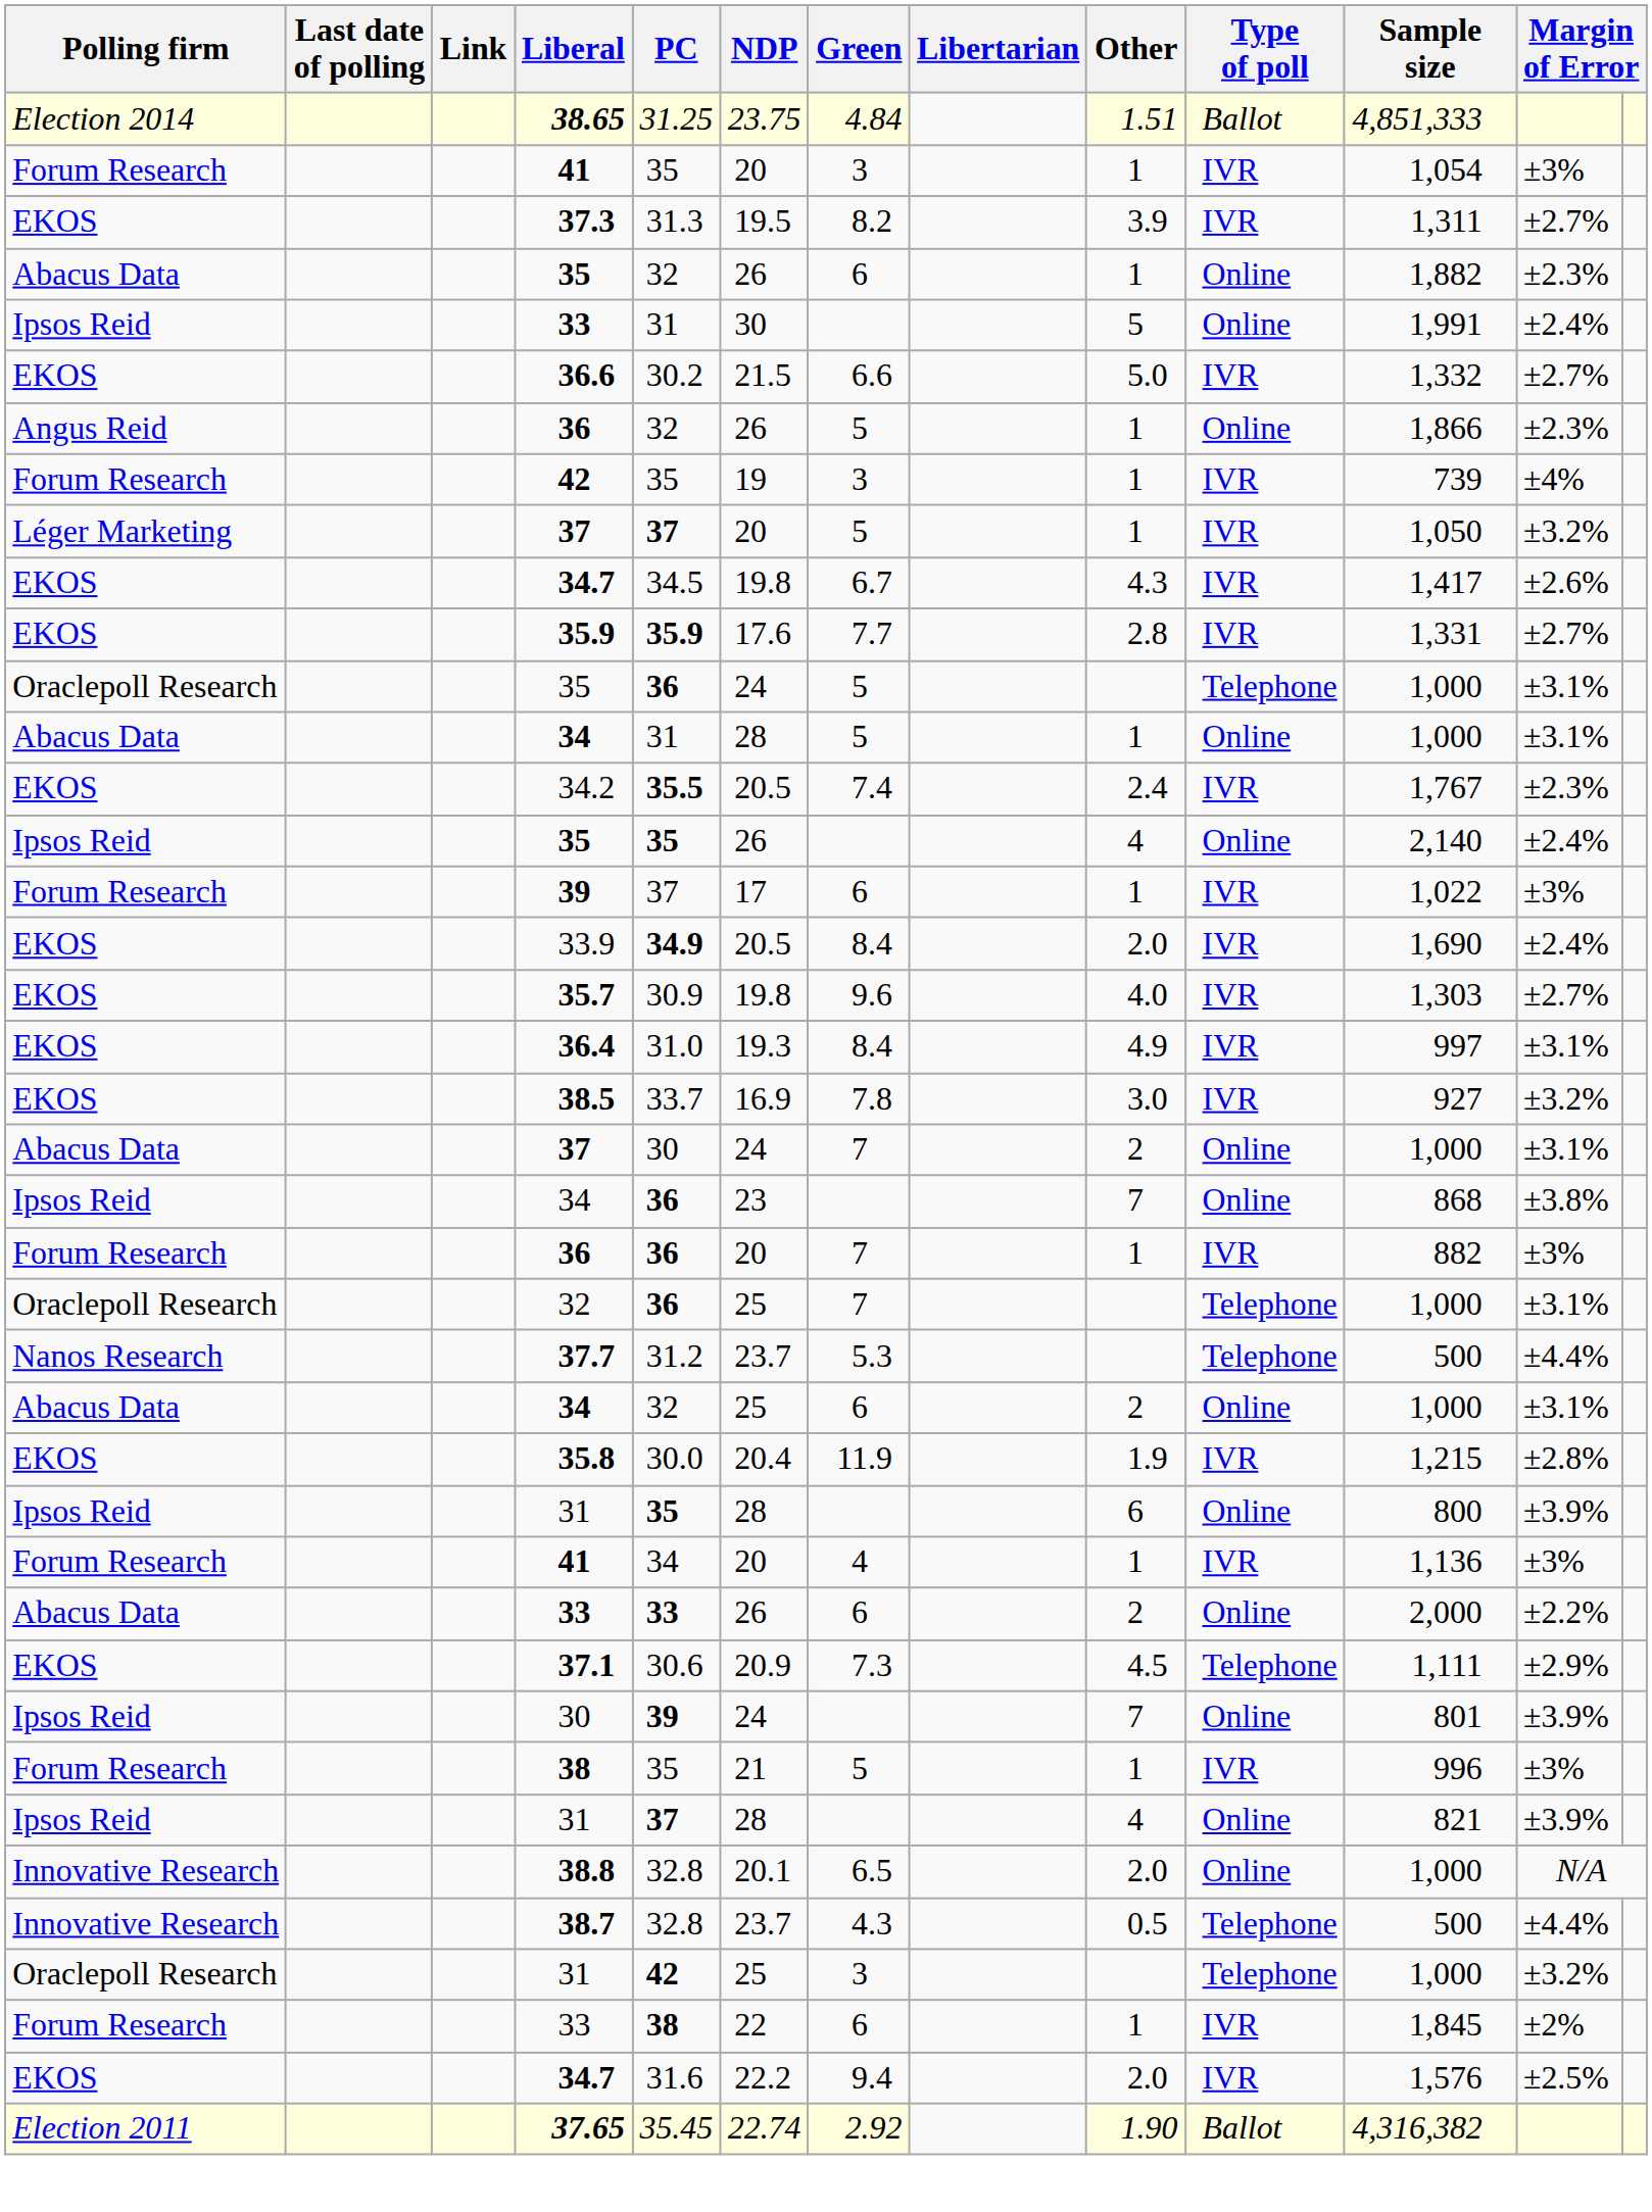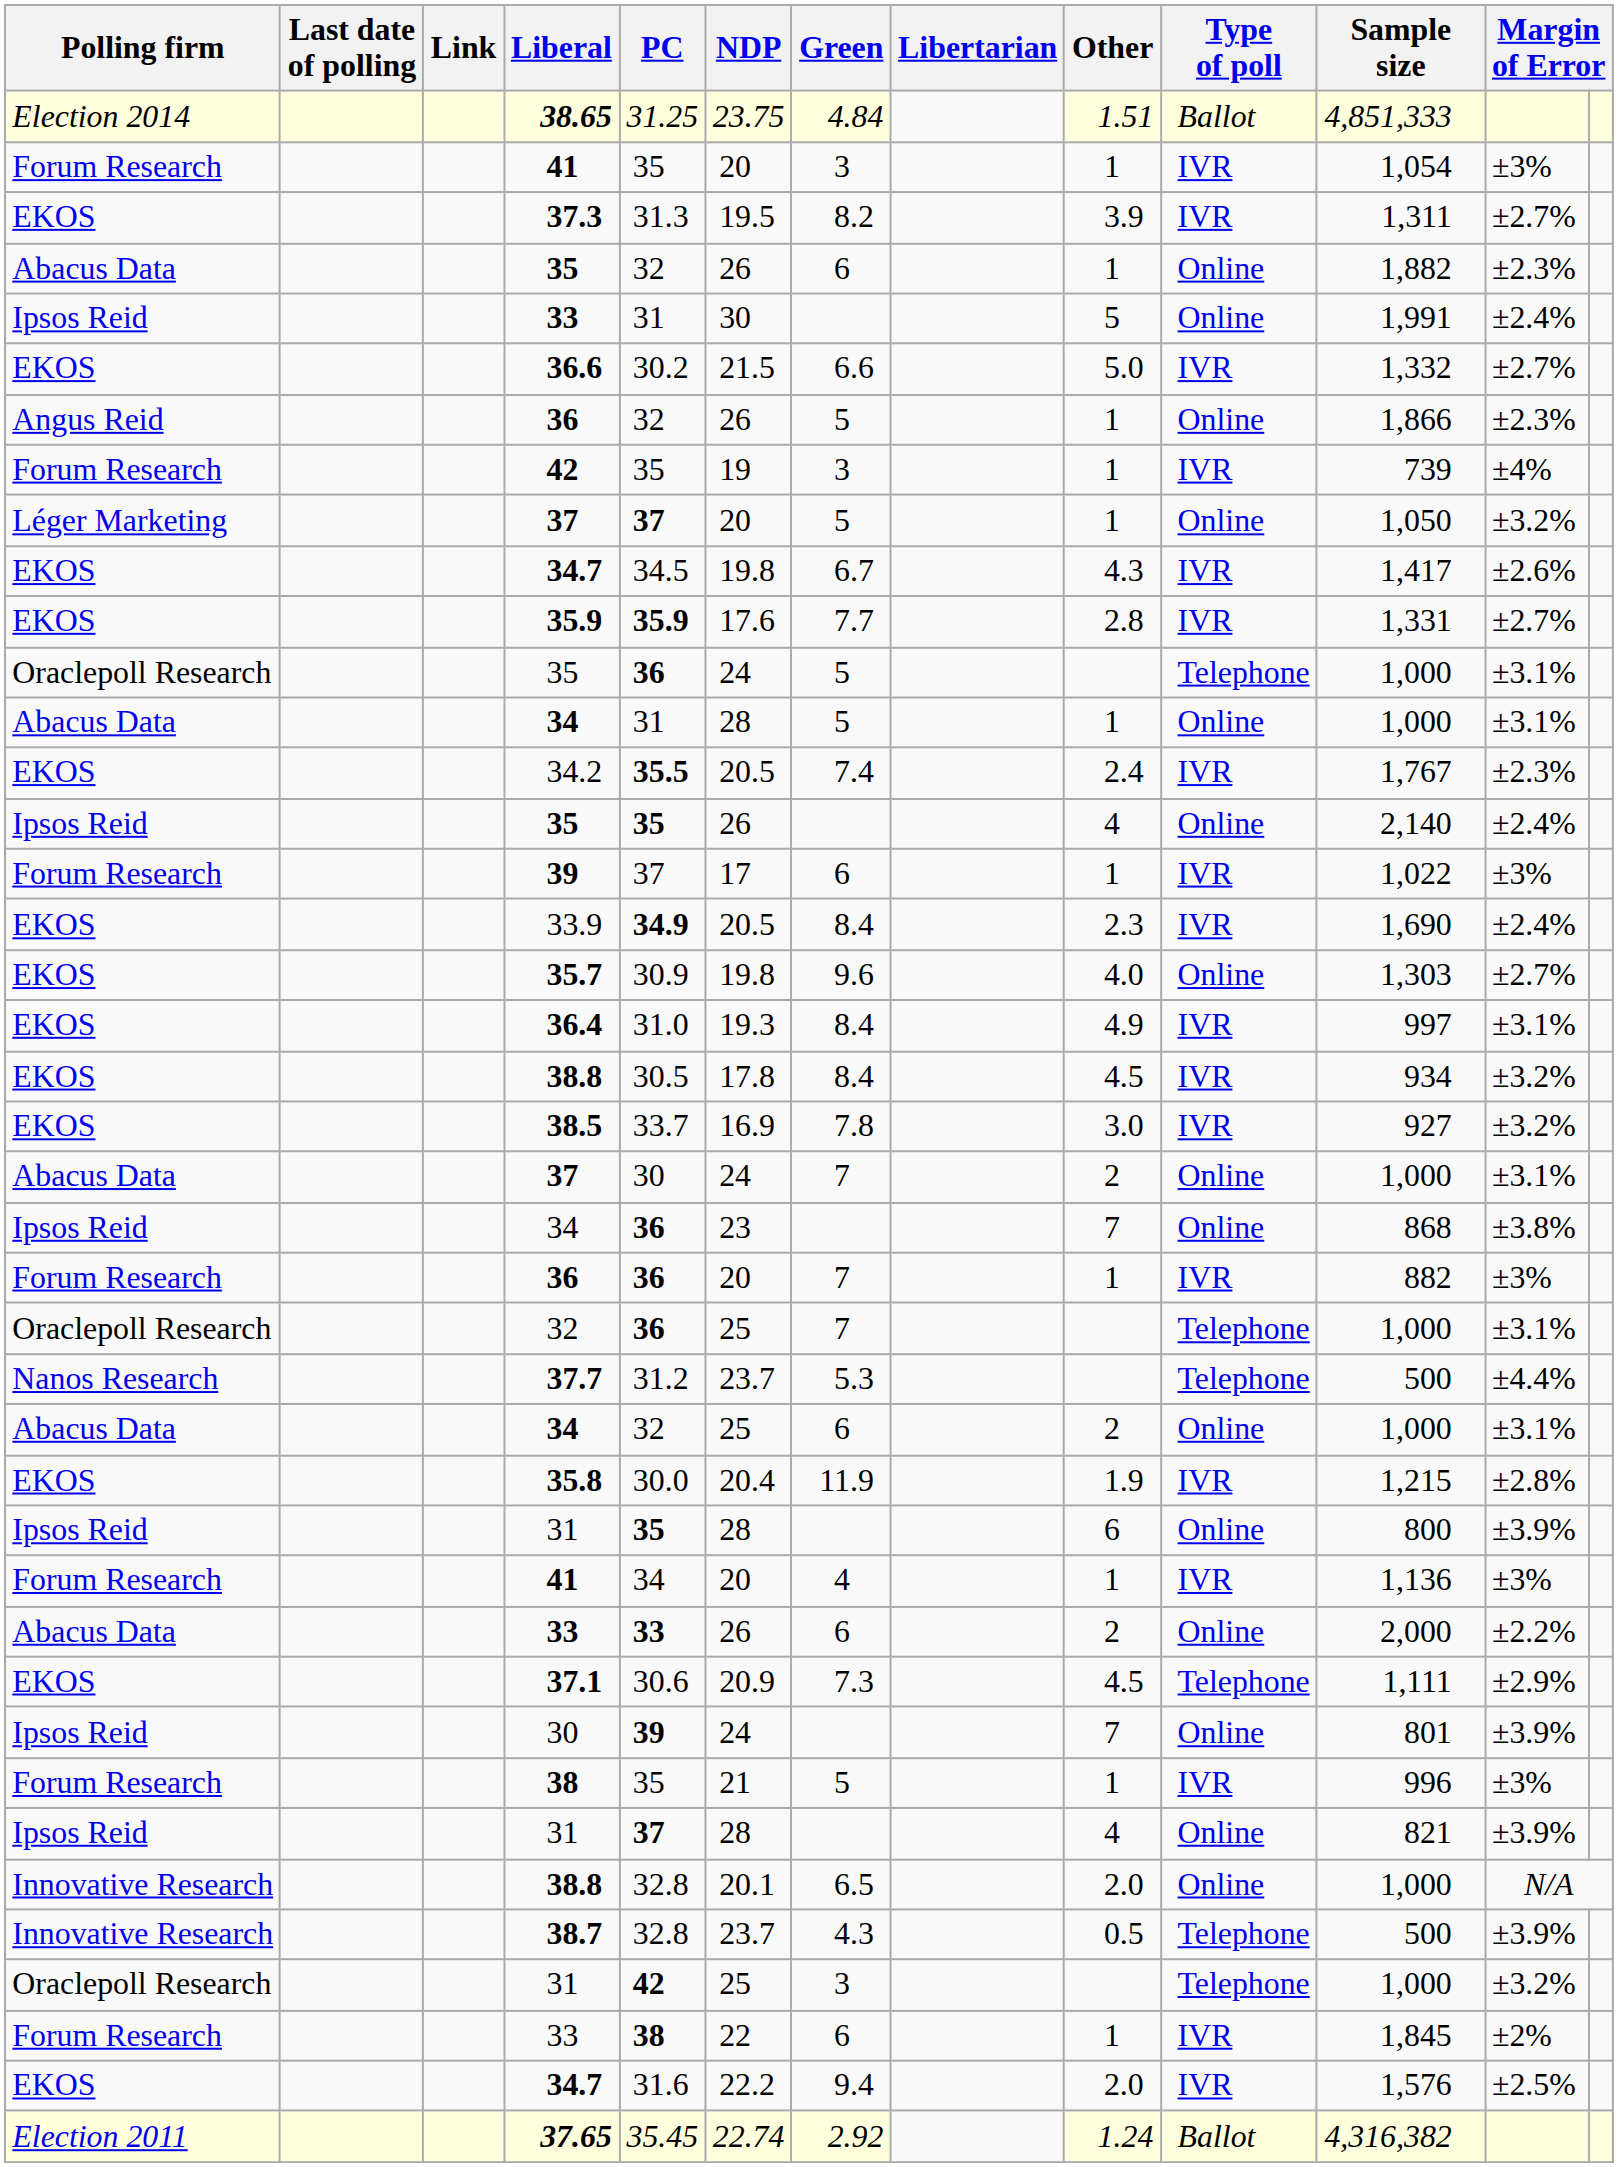Léger Marketing / 37 | Type of poll: IVR -> Online
33.9 | Other: 2.0 -> 2.3
35.7 | Type of poll: IVR -> Online
+ row: EKOS | 38.8 | 30.5 | 17.8 | 8.4 | 4.5 | IVR | 934 | ±3.2%
38.7 | column 12: ±4.4% -> ±3.9%
37.65 | Other: 1.90 -> 1.24
